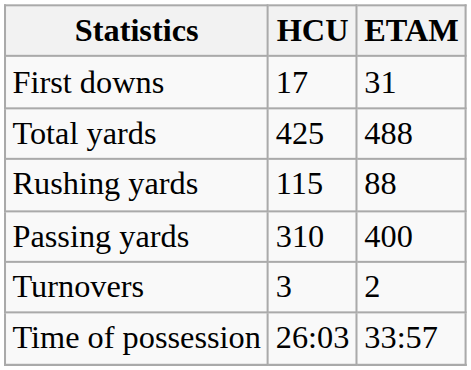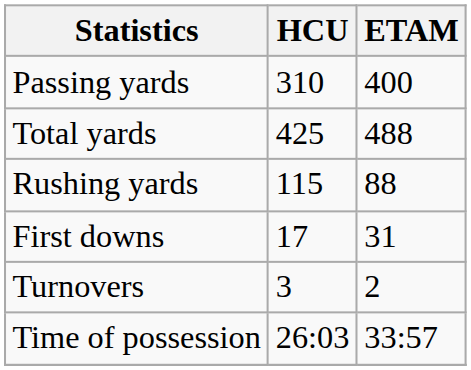rows swapped: First downs <-> Passing yards
